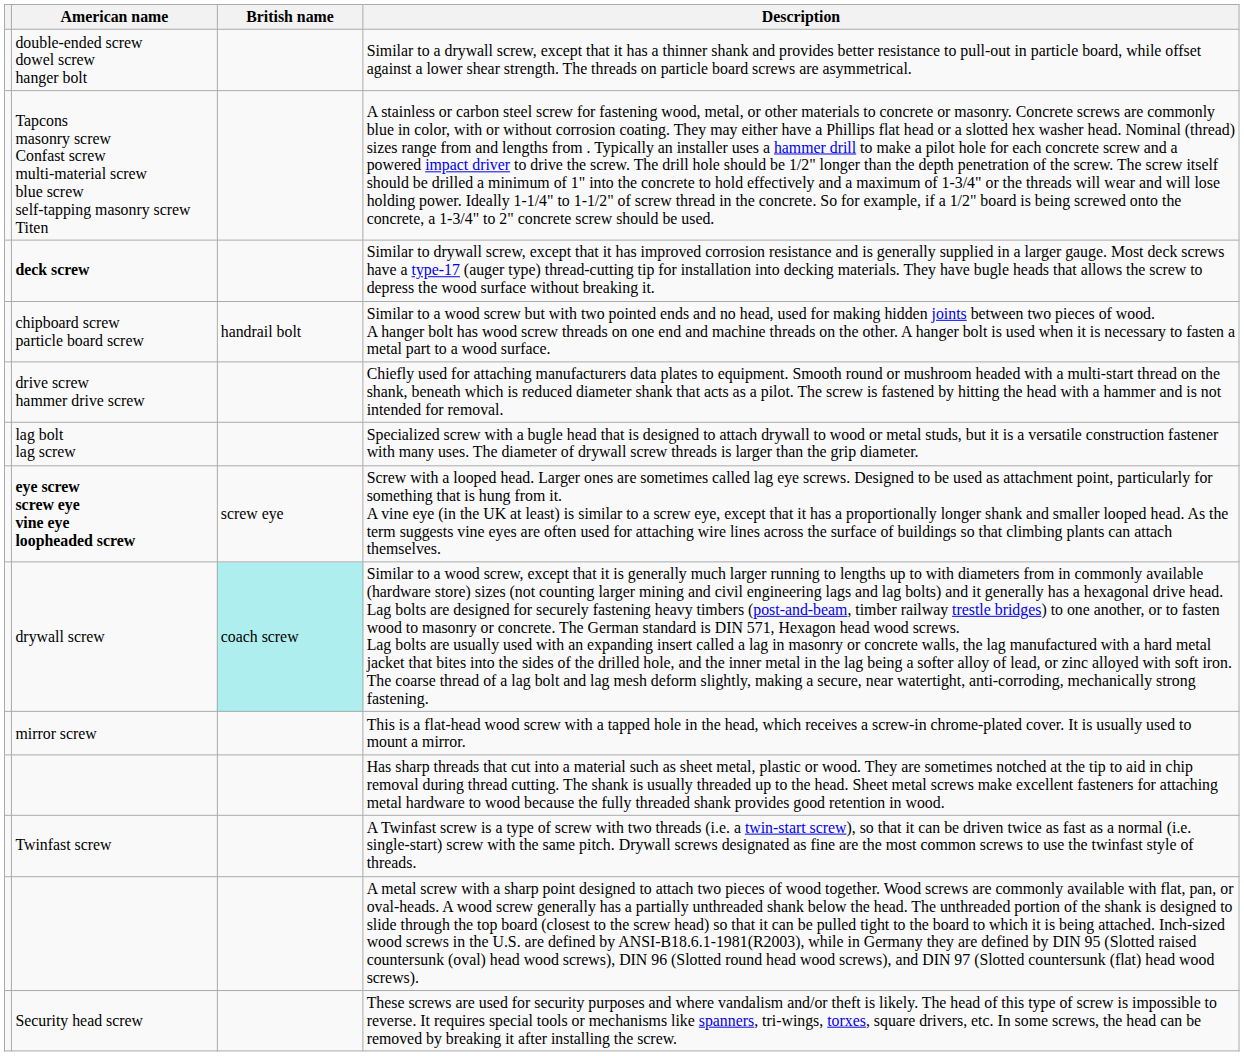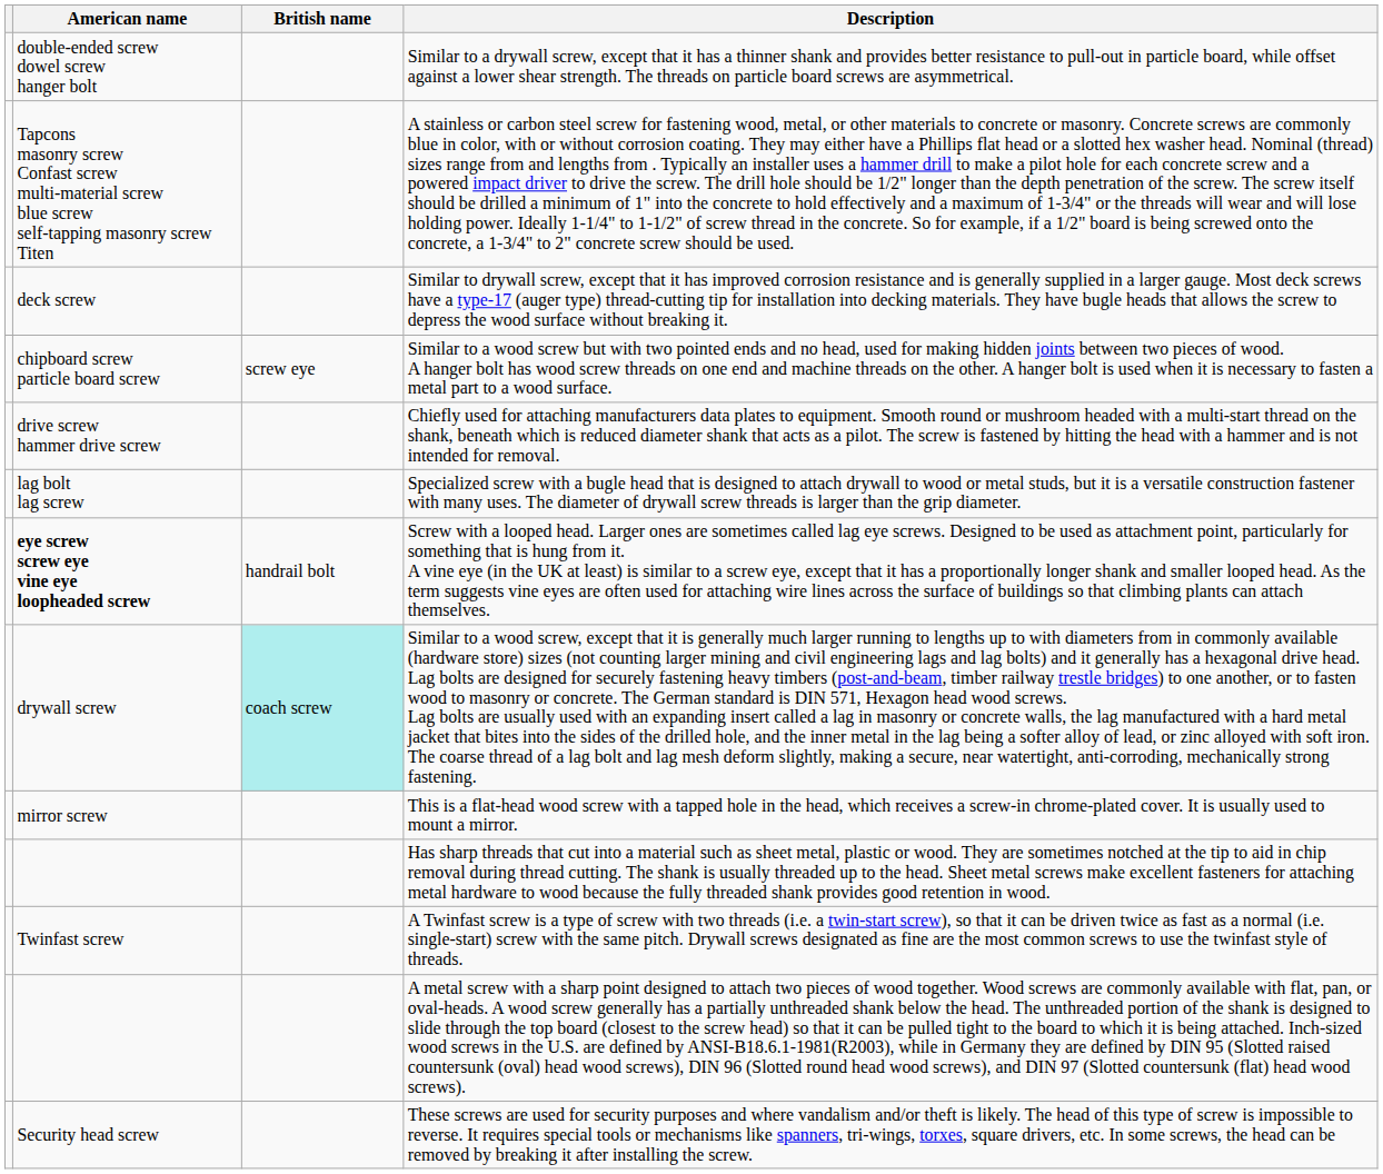row 4 | American name: bold -> normal
row 5 | British name: handrail bolt -> screw eye
row 8 | British name: screw eye -> handrail bolt
